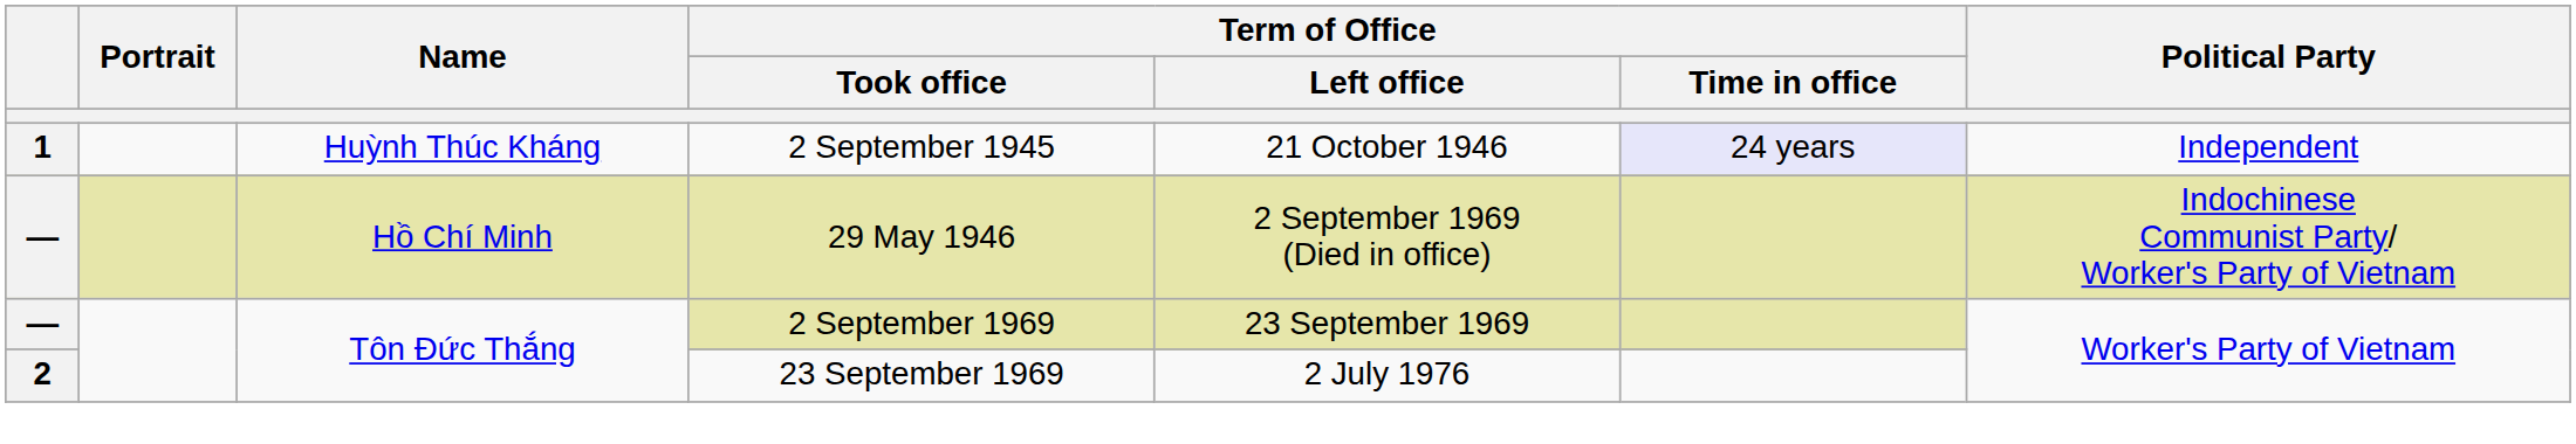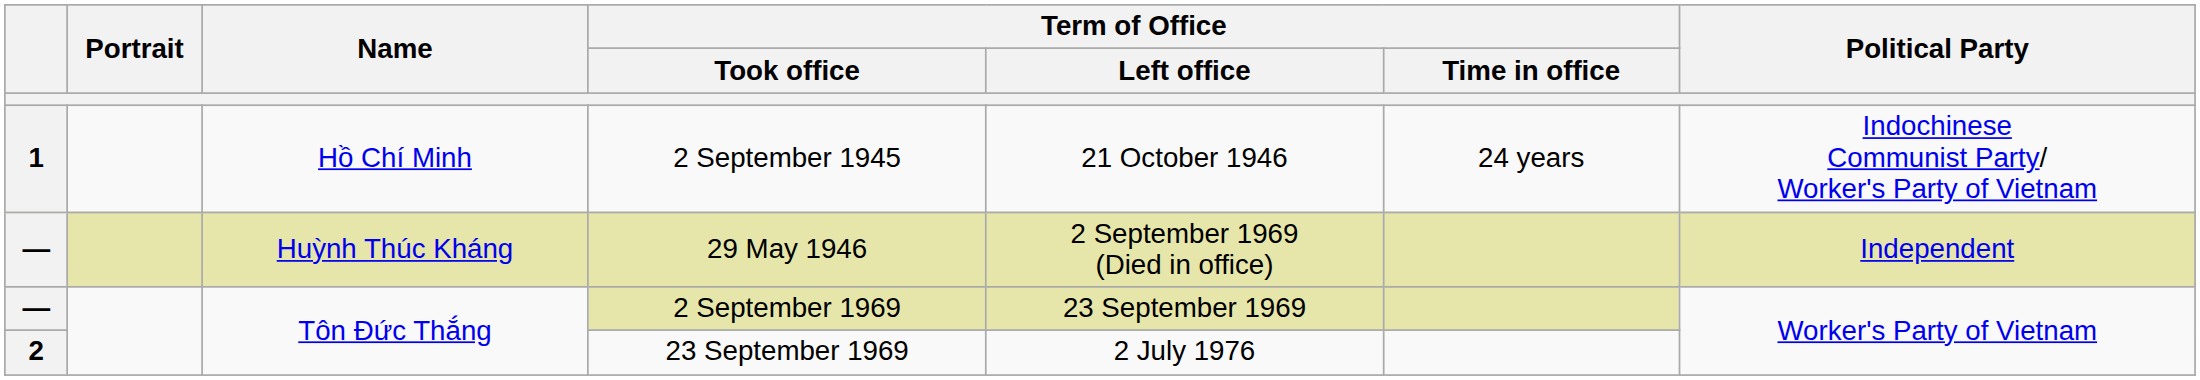2 September 1945 | Name: Huỳnh Thúc Kháng -> Hồ Chí Minh
2 September 1945 | Term of Office / Time in office: lavender background -> no background
2 September 1945 | Political Party: Independent -> Indochinese Communist Party/ Worker's Party of Vietnam
29 May 1946 | Name: Hồ Chí Minh -> Huỳnh Thúc Kháng
29 May 1946 | Political Party: Indochinese Communist Party/ Worker's Party of Vietnam -> Independent
